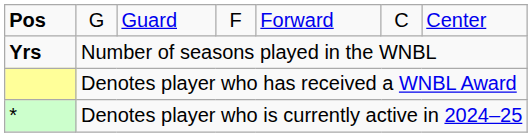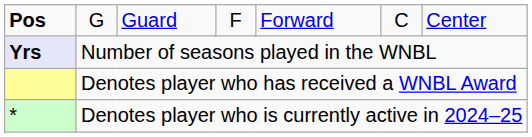Number of seasons played in the WNBL | column 1: no background -> lavender background
